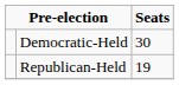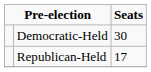Republican-Held | column 3: 19 -> 17
